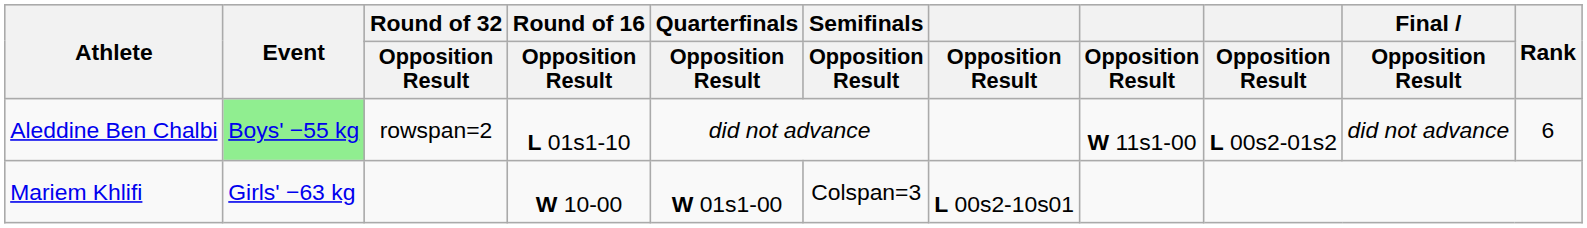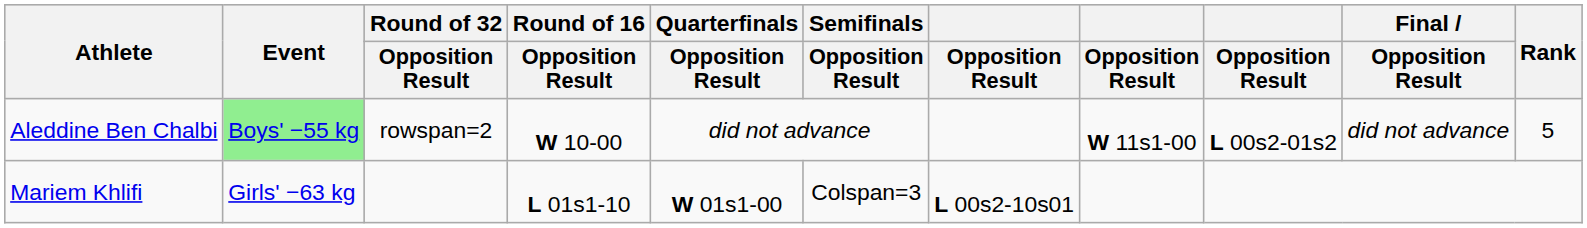Aleddine Ben Chalbi | Round of 16 / Opposition Result: L 01s1-10 -> W 10-00
Aleddine Ben Chalbi | Rank: 6 -> 5
Mariem Khlifi | Round of 16 / Opposition Result: W 10-00 -> L 01s1-10
